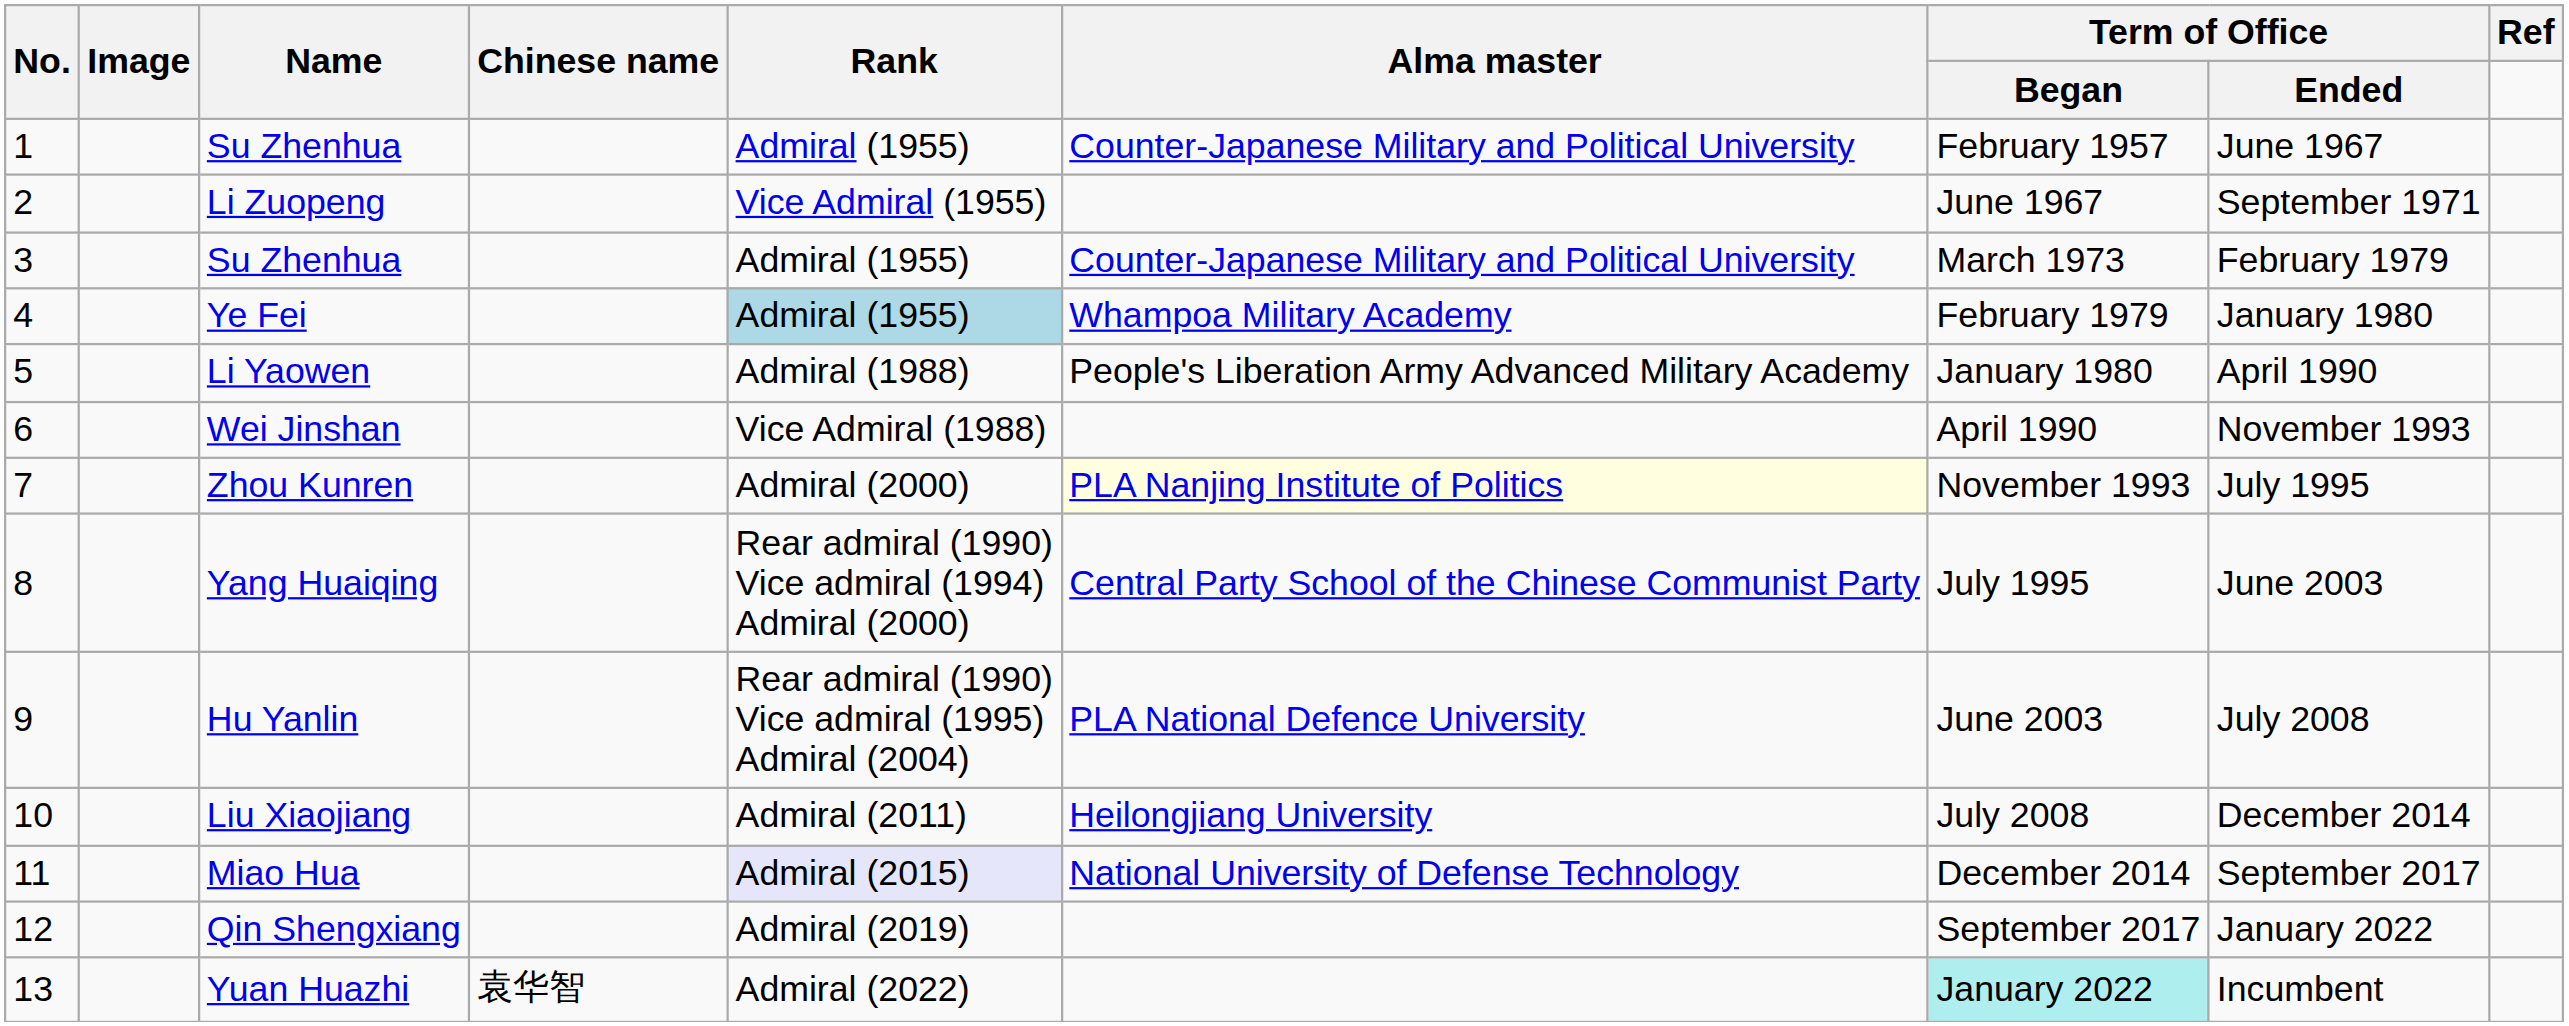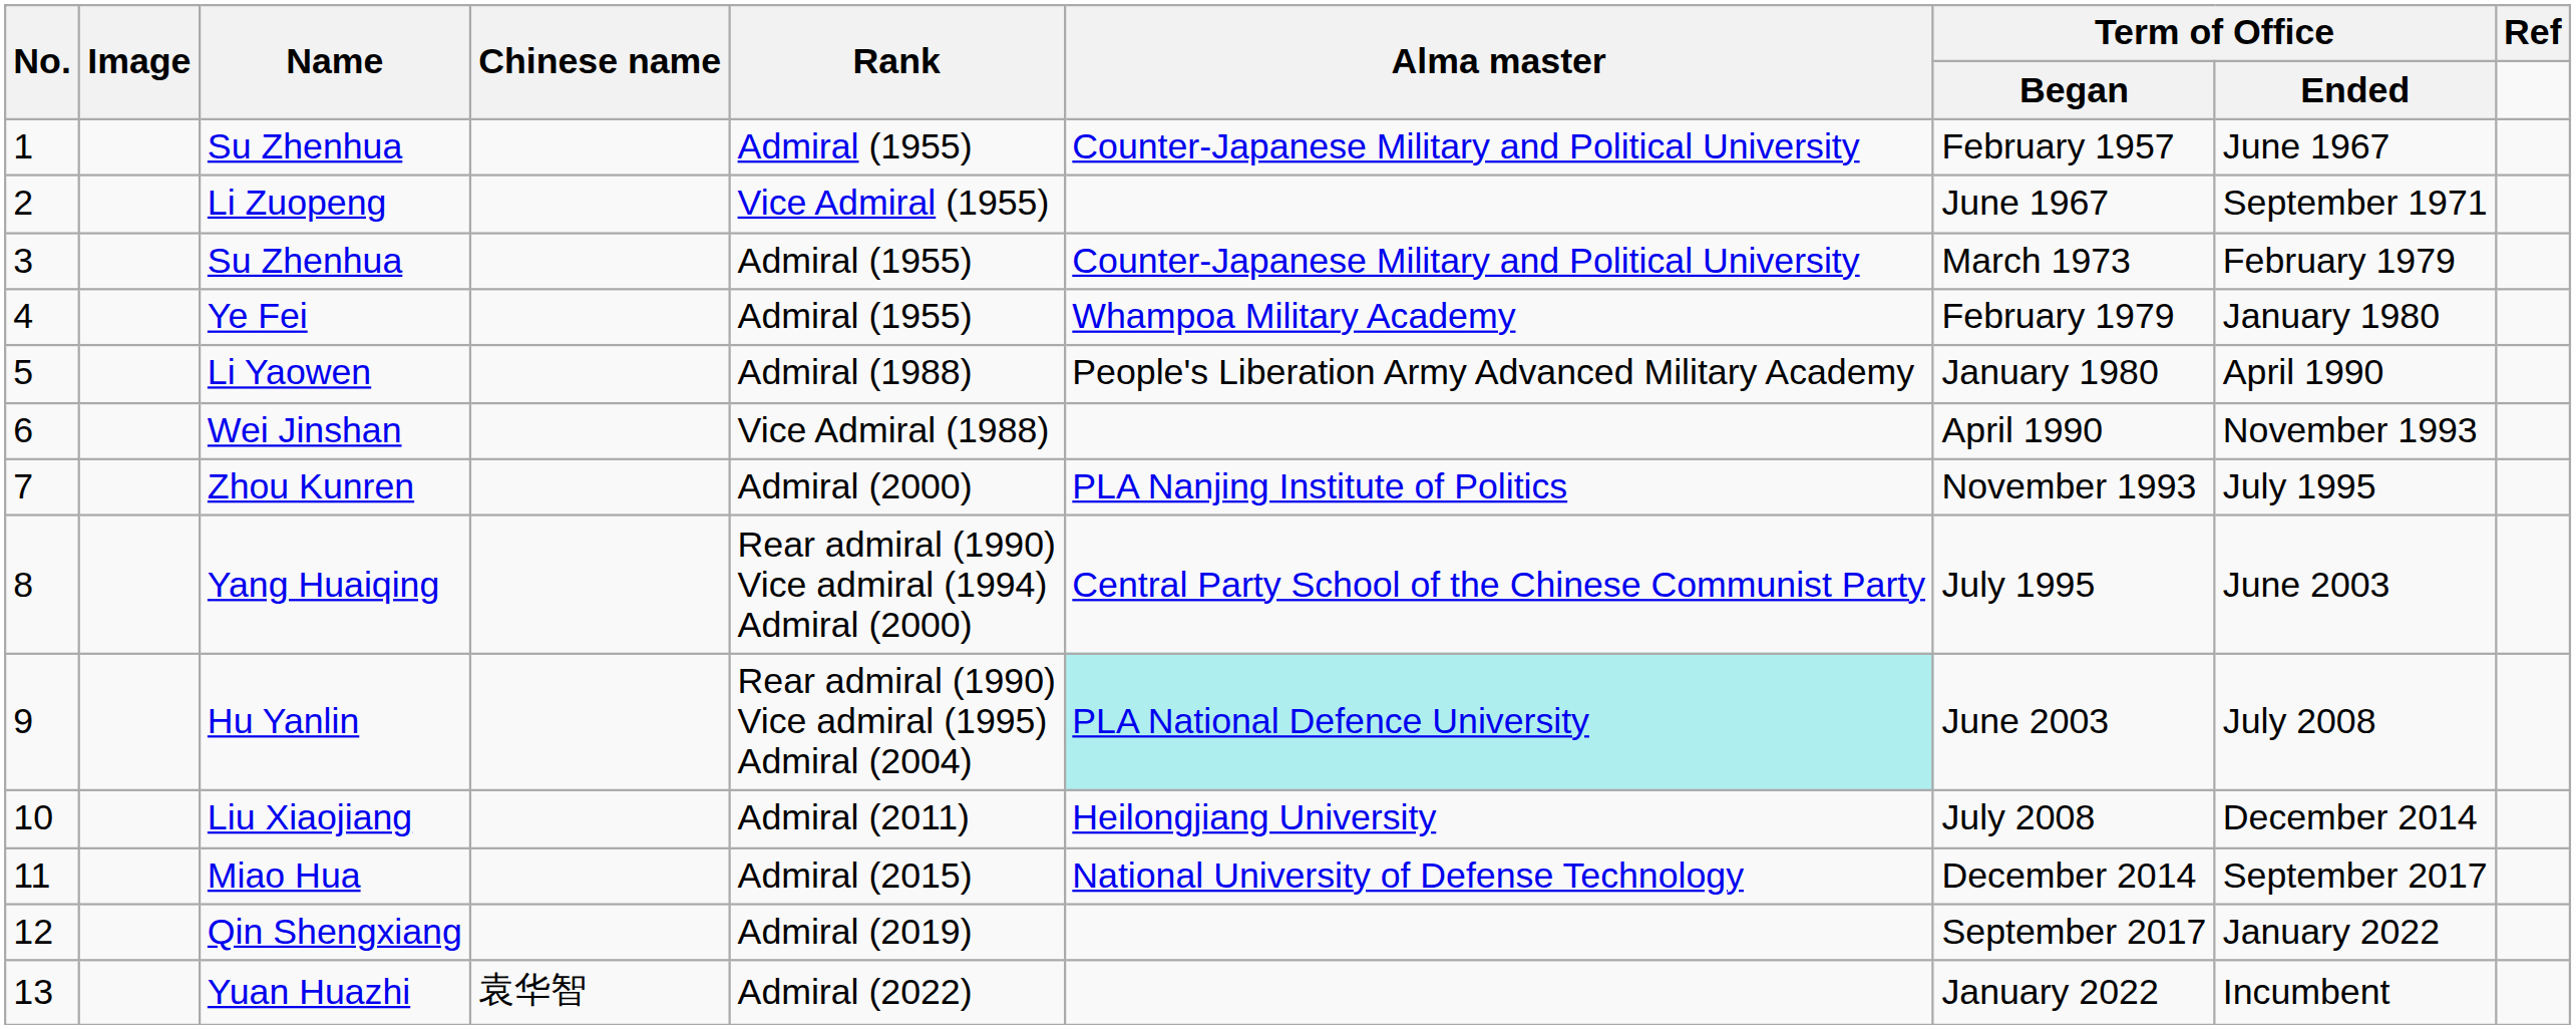Ye Fei | Rank: lightblue background -> no background
Zhou Kunren | Alma master: lightyellow background -> no background
Hu Yanlin | Alma master: no background -> paleturquoise background
Miao Hua | Rank: lavender background -> no background
Yuan Huazhi | Term of Office / Began: paleturquoise background -> no background
